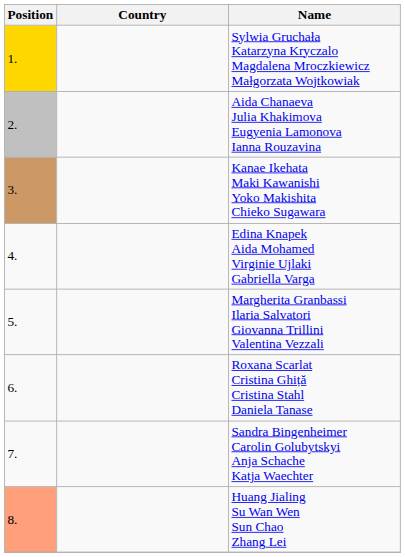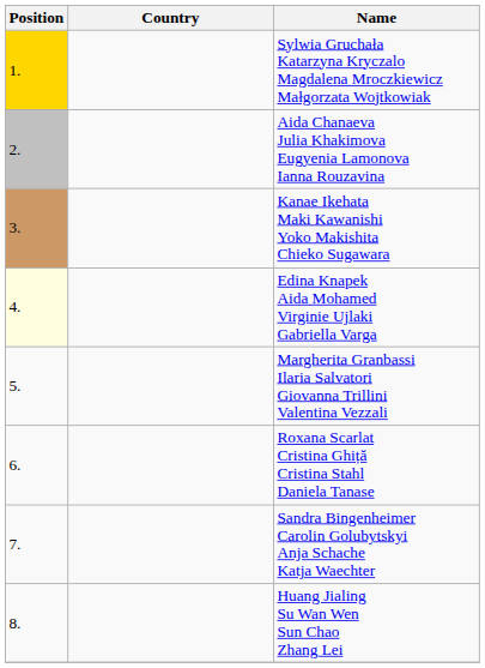Edina Knapek Aida Mohamed Virginie Ujlaki Gabriella Varga | Position: no background -> lightyellow background
Huang Jialing Su Wan Wen Sun Chao Zhang Lei | Position: lightsalmon background -> no background
